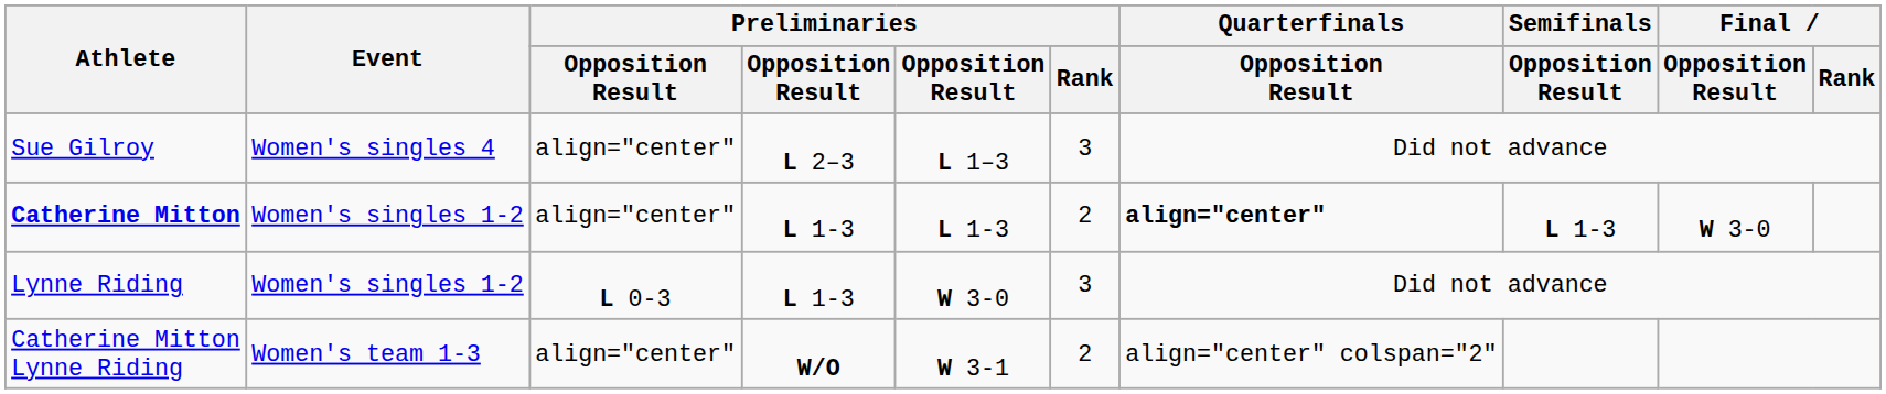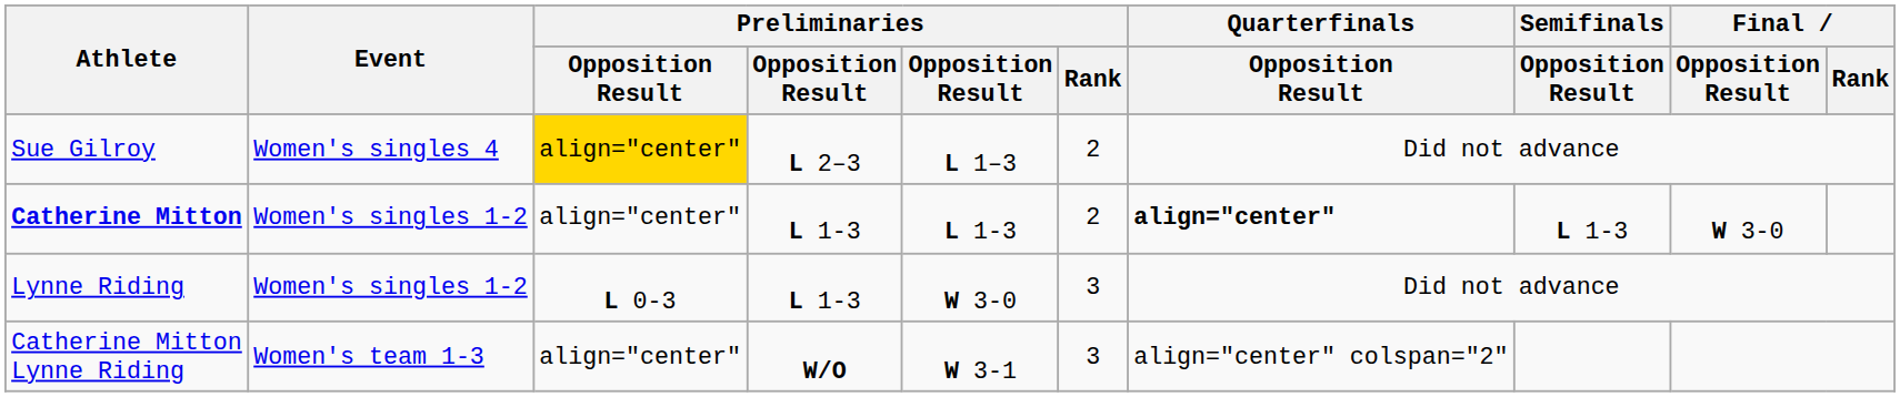Sue Gilroy | column 3: no background -> gold background
Sue Gilroy | Preliminaries / Rank: 3 -> 2
Catherine Mitton Lynne Riding | Preliminaries / Rank: 2 -> 3
